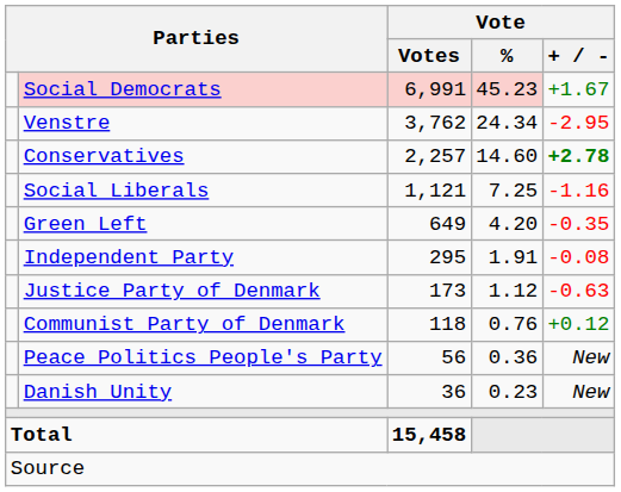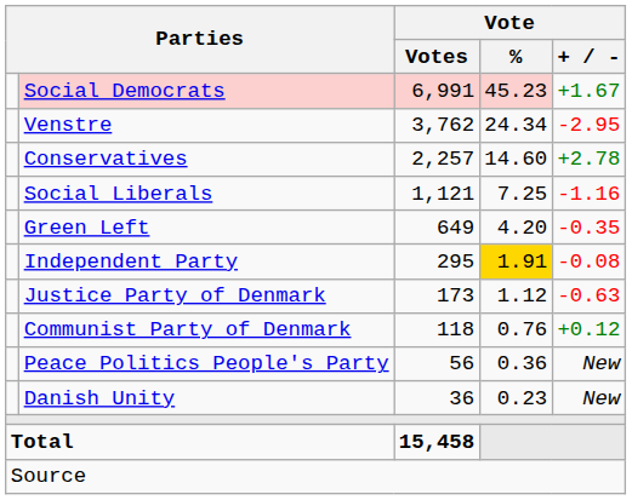Conservatives | Vote / + / -: bold -> normal
Independent Party | Vote / %: no background -> gold background
